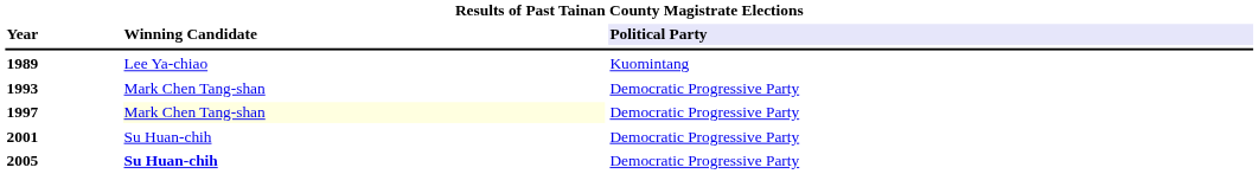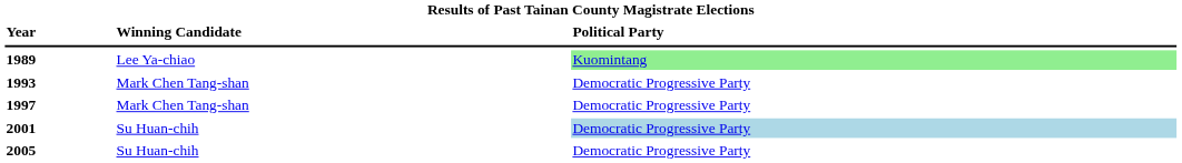Year | column 3: lavender background -> no background
1989 | column 3: no background -> lightgreen background
1997 | column 2: lightyellow background -> no background
2001 | column 3: no background -> lightblue background
2005 | column 2: bold -> normal
